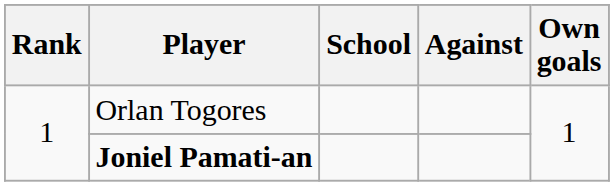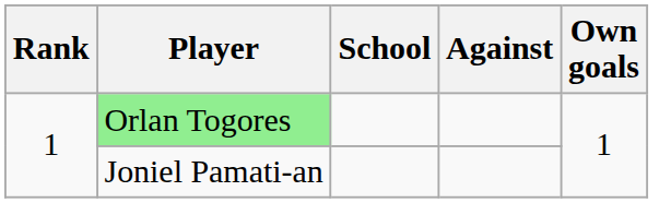Orlan Togores | Player: no background -> lightgreen background
Joniel Pamati-an | Player: bold -> normal
